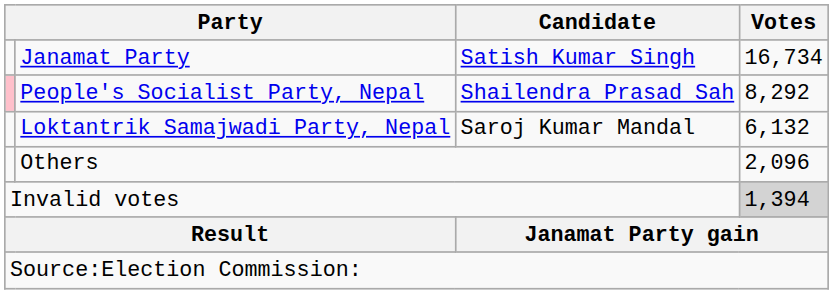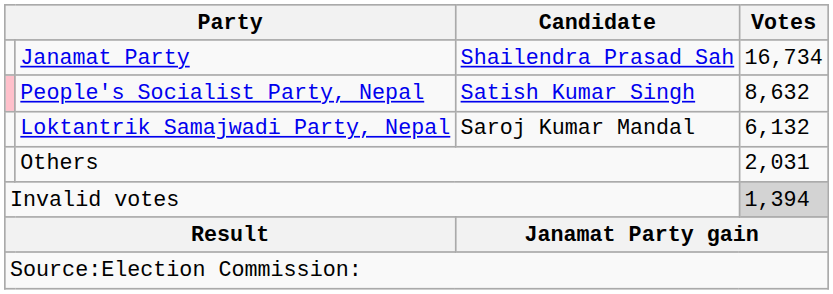Janamat Party | Candidate: Satish Kumar Singh -> Shailendra Prasad Sah
People's Socialist Party, Nepal | Candidate: Shailendra Prasad Sah -> Satish Kumar Singh
People's Socialist Party, Nepal | Votes: 8,292 -> 8,632
Others | Votes: 2,096 -> 2,031
